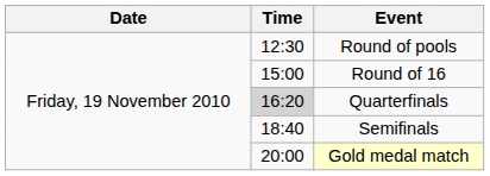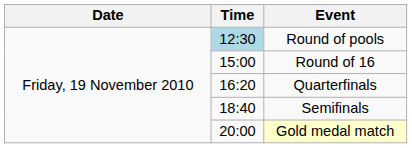Round of pools | Time: no background -> lightblue background
Quarterfinals | Time: lightgrey background -> no background
